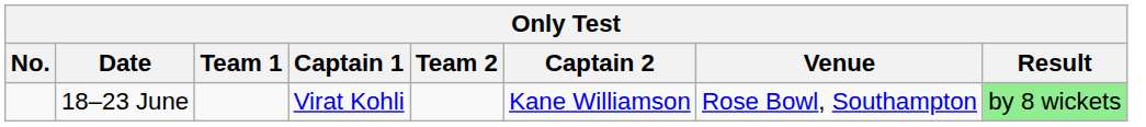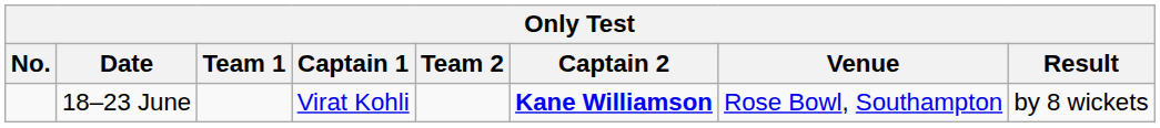18–23 June | Captain 2: normal -> bold
18–23 June | Result: lightgreen background -> no background
